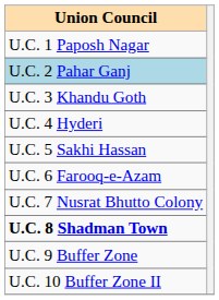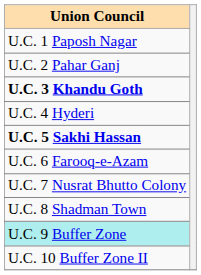U.C. 2 Pahar Ganj | Union Council: lightblue background -> no background
U.C. 3 Khandu Goth | Union Council: normal -> bold
U.C. 5 Sakhi Hassan | Union Council: normal -> bold
U.C. 8 Shadman Town | Union Council: bold -> normal
U.C. 9 Buffer Zone | Union Council: no background -> paleturquoise background
